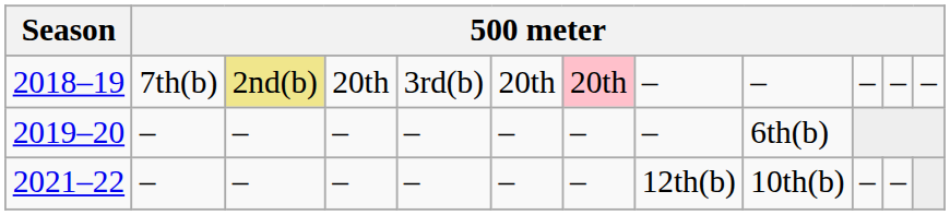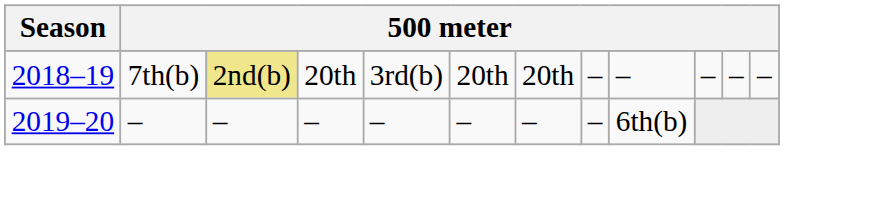2018–19 | column 7: pink background -> no background
- row: 2021–22 | – | – | – | – | – | – | 12th(b) | 10th(b) | – | –
